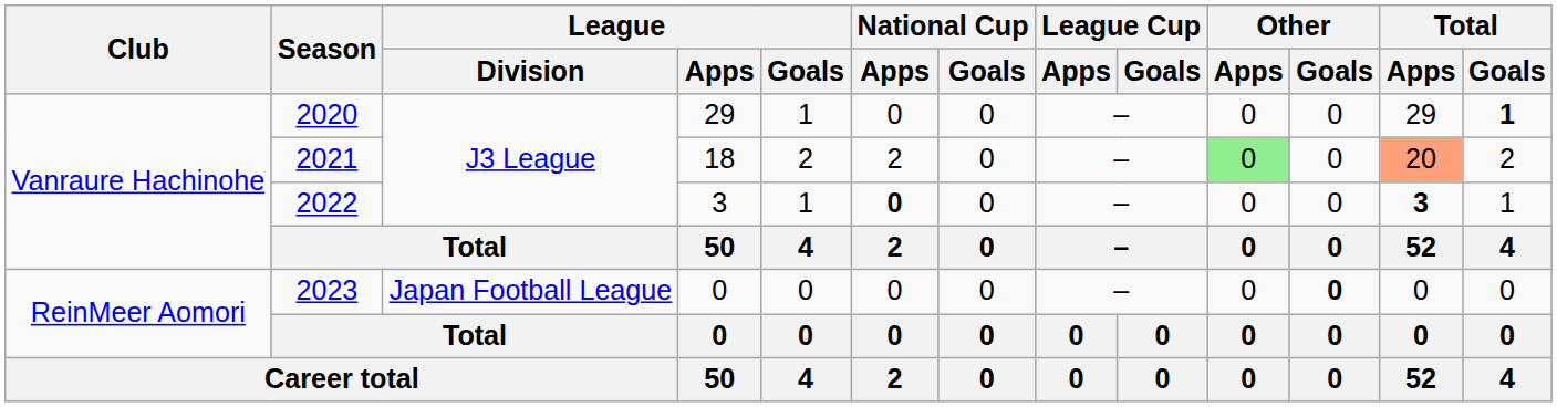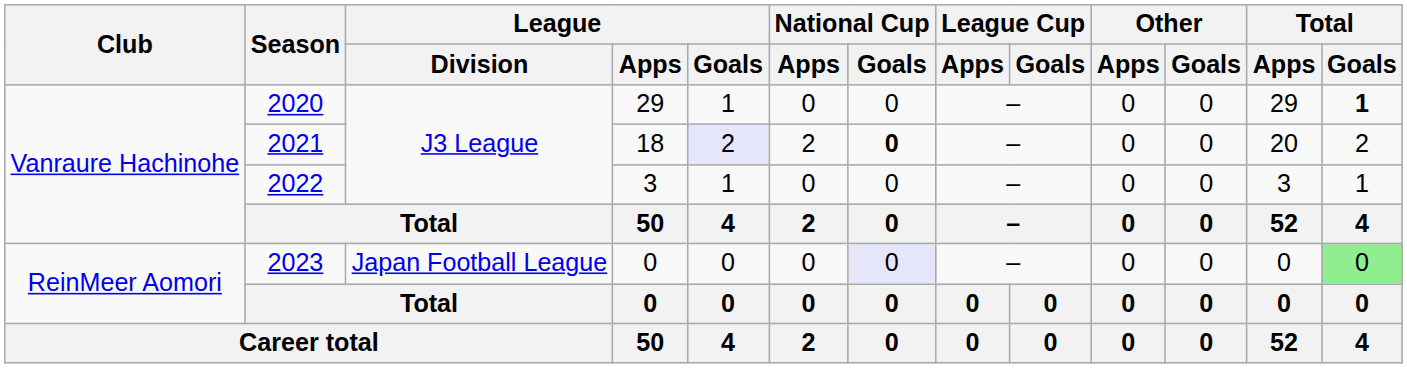2021 | League / Goals: no background -> lavender background
2021 | National Cup / Goals: normal -> bold
2021 | Other / Apps: lightgreen background -> no background
2021 | Total / Apps: lightsalmon background -> no background
2022 | National Cup / Apps: bold -> normal
2022 | Total / Apps: bold -> normal
2023 | National Cup / Goals: no background -> lavender background
2023 | Other / Goals: bold -> normal
2023 | Total / Goals: no background -> lightgreen background
